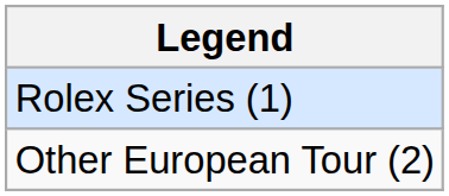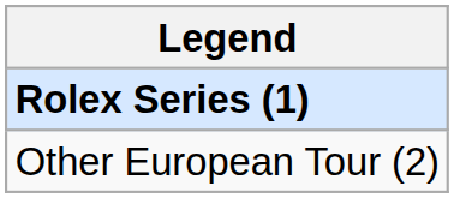row 2 | column 1: normal -> bold
